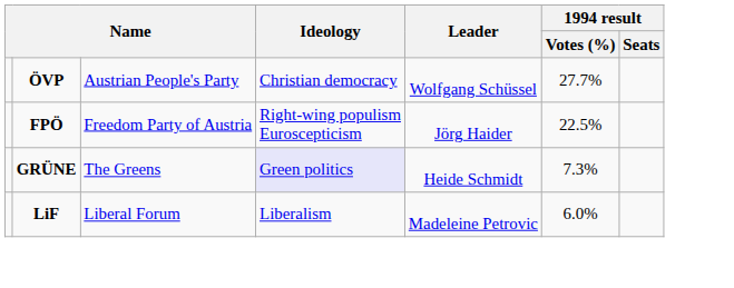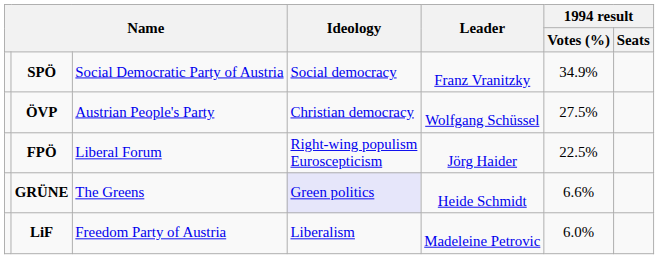+ row: SPÖ | Social Democratic Party of Austria | Social democracy | Franz Vranitzky | 34.9%
ÖVP | 1994 result / Votes (%): 27.7% -> 27.5%
FPÖ | column 3: Freedom Party of Austria -> Liberal Forum
GRÜNE | 1994 result / Votes (%): 7.3% -> 6.6%
LiF | column 3: Liberal Forum -> Freedom Party of Austria
